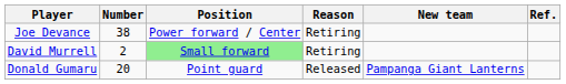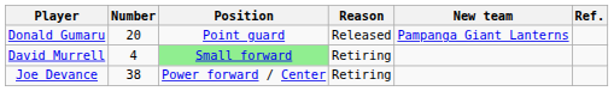rows swapped: Donald Gumaru <-> Joe Devance
David Murrell | Number: 2 -> 4
